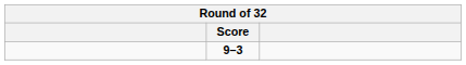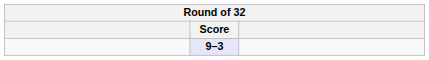row 3 | Score: no background -> lavender background
